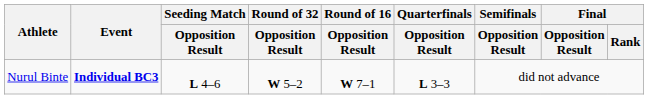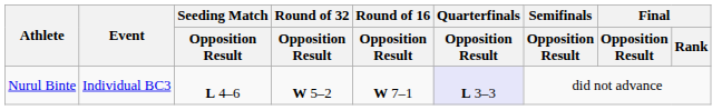Nurul Binte | Event: bold -> normal
Nurul Binte | Quarterfinals / Opposition Result: no background -> lavender background
